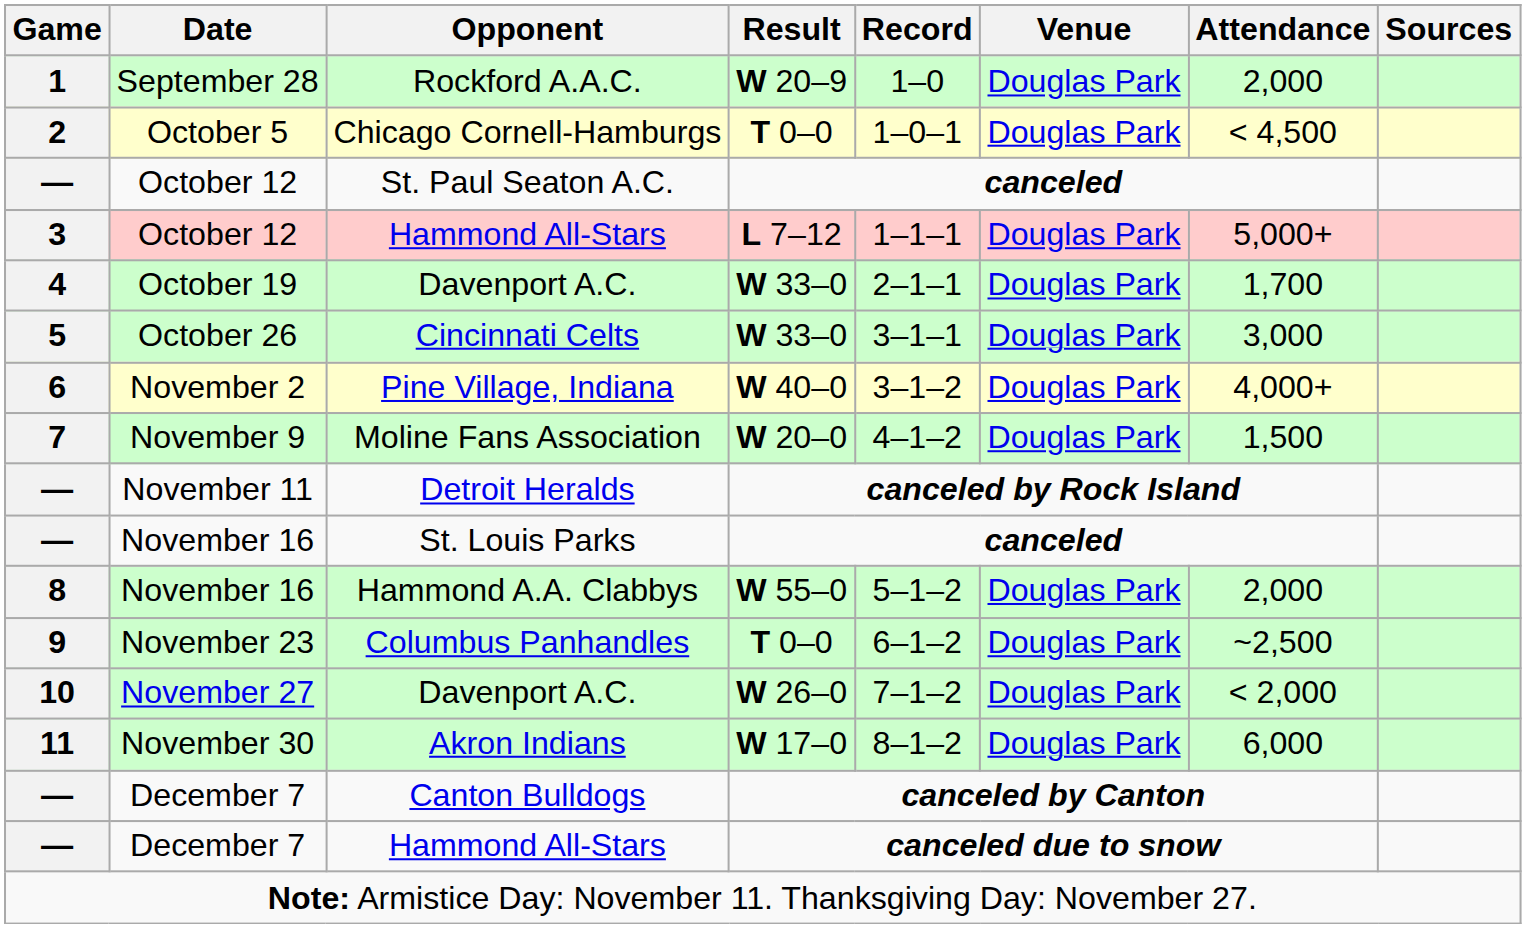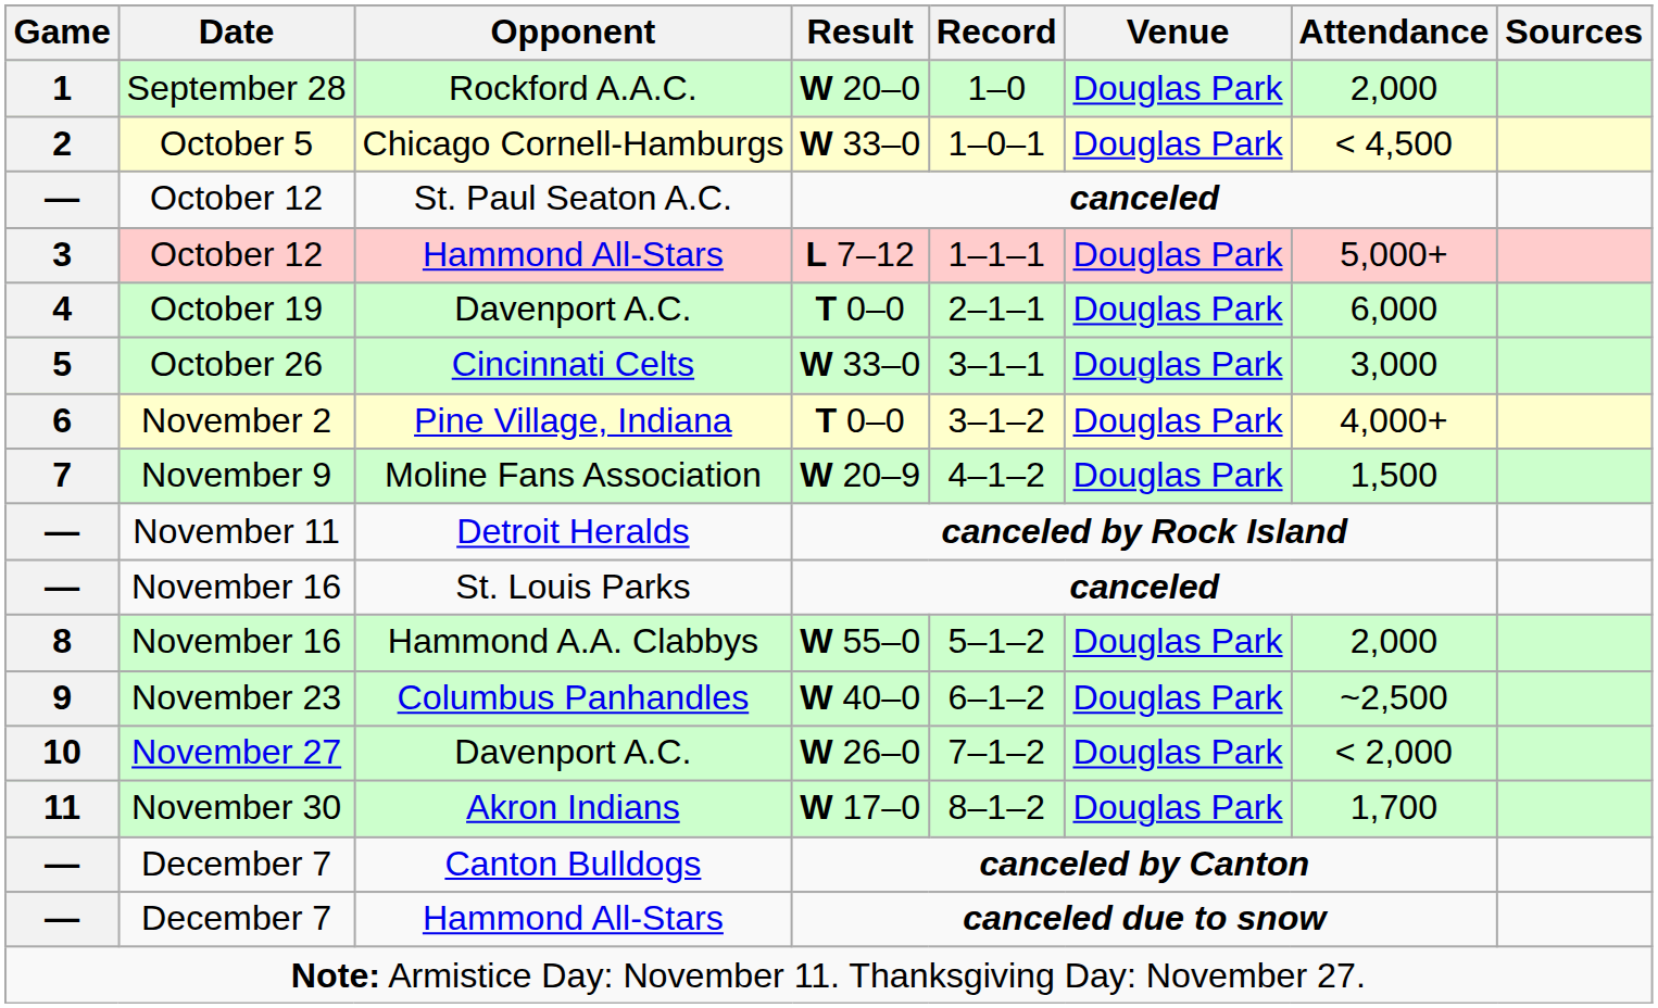Rockford A.A.C. | Result: W 20–9 -> W 20–0
Chicago Cornell-Hamburgs | Result: T 0–0 -> W 33–0
October 19 / Davenport A.C. | Result: W 33–0 -> T 0–0
October 19 / Davenport A.C. | Attendance: 1,700 -> 6,000
Pine Village, Indiana | Result: W 40–0 -> T 0–0
Moline Fans Association | Result: W 20–0 -> W 20–9
Columbus Panhandles | Result: T 0–0 -> W 40–0
Akron Indians | Attendance: 6,000 -> 1,700
